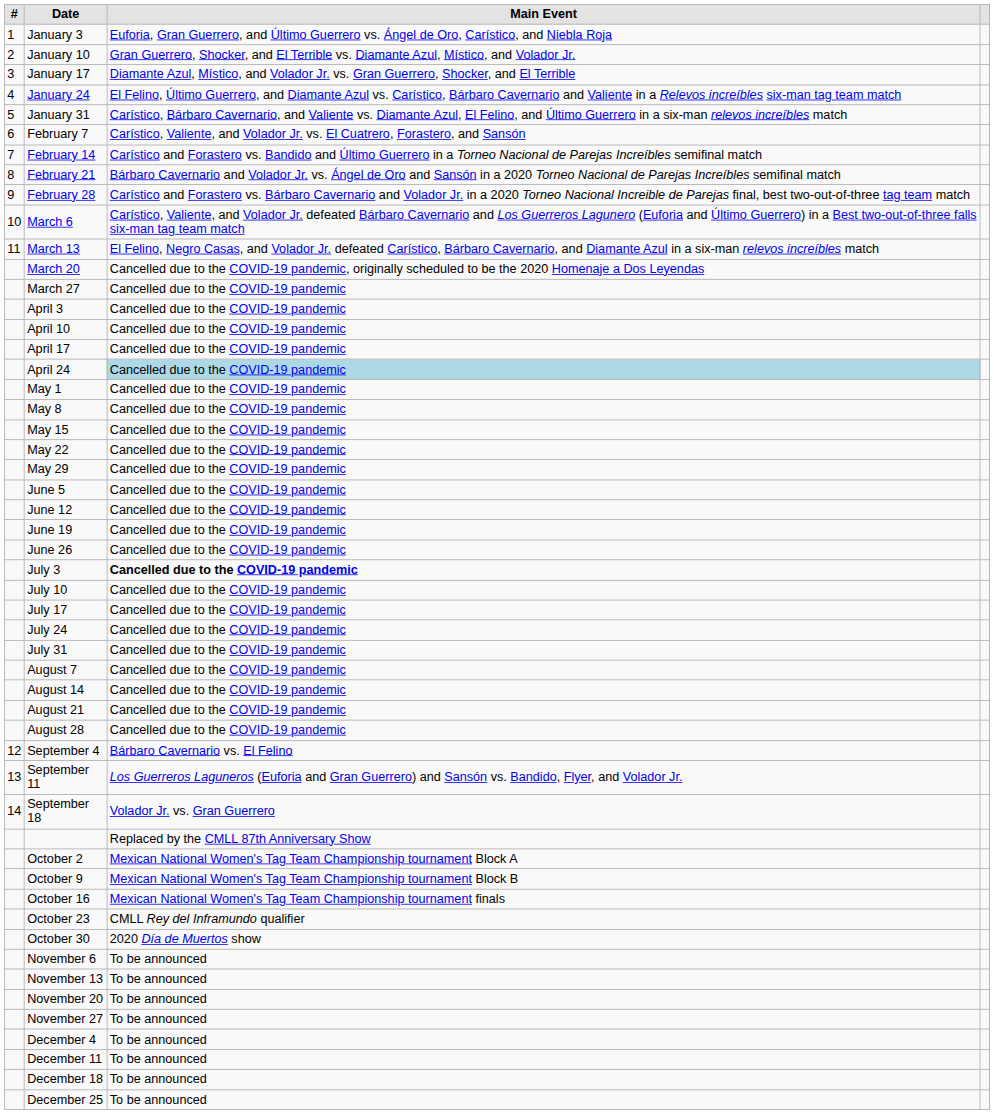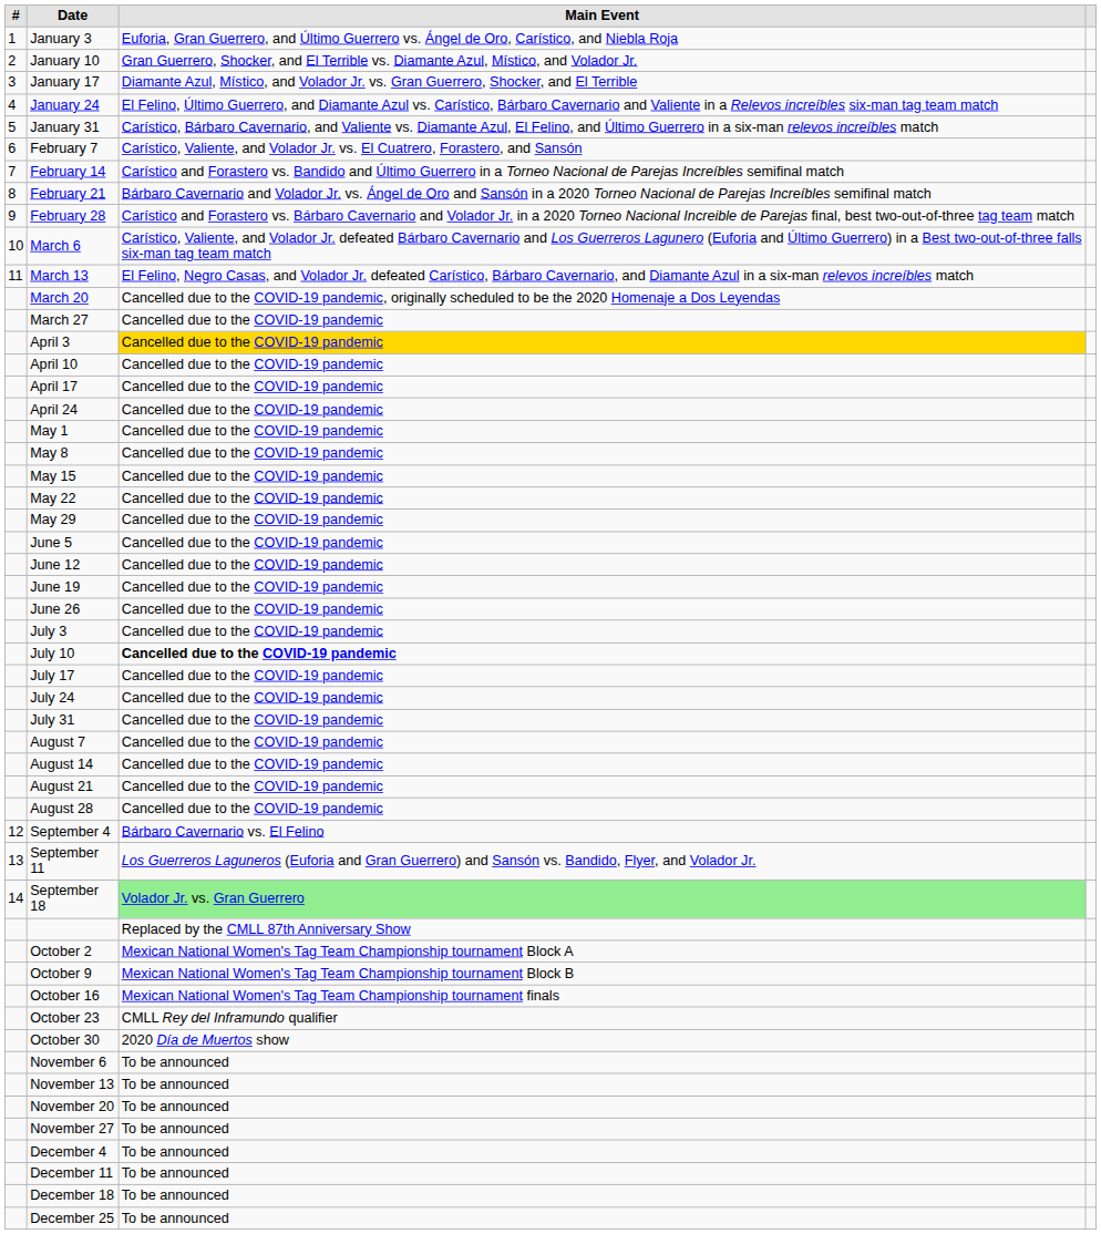April 3 | Main Event: no background -> gold background
April 24 | Main Event: lightblue background -> no background
July 3 | Main Event: bold -> normal
July 10 | Main Event: normal -> bold
September 18 | Main Event: no background -> lightgreen background
